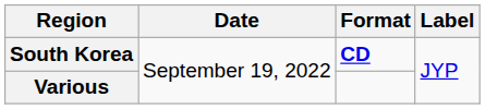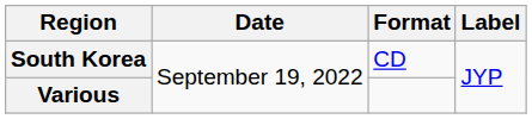South Korea | Format: bold -> normal
